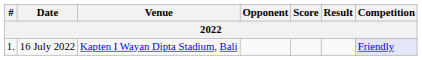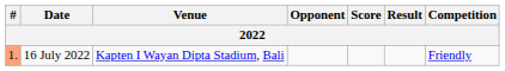16 July 2022 | #: no background -> lightsalmon background
16 July 2022 | Competition: lavender background -> no background
